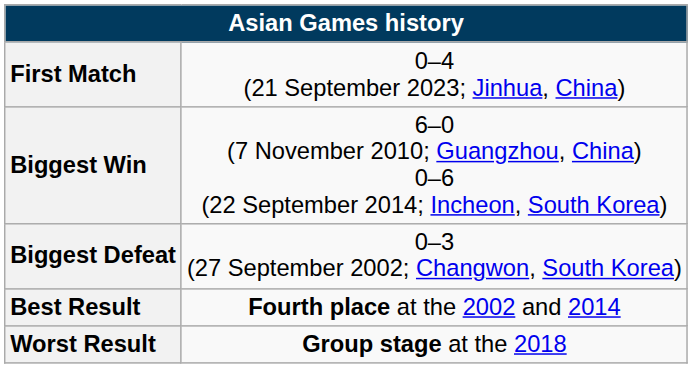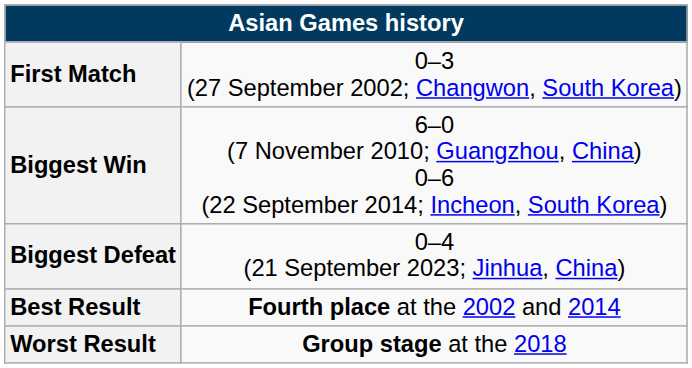First Match | column 2: 0–4 (21 September 2023; Jinhua, China) -> 0–3 (27 September 2002; Changwon, South Korea)
Biggest Defeat | column 2: 0–3 (27 September 2002; Changwon, South Korea) -> 0–4 (21 September 2023; Jinhua, China)
